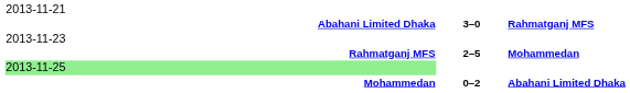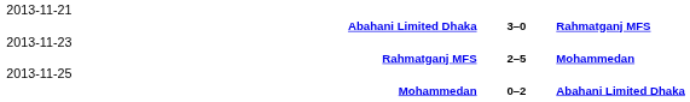2013-11-25 | column 1: lightgreen background -> no background
